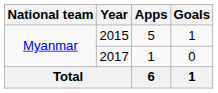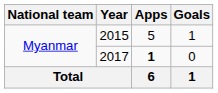2017 | Apps: normal -> bold
